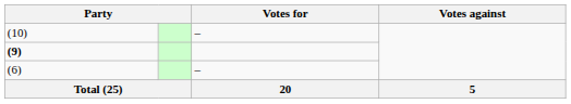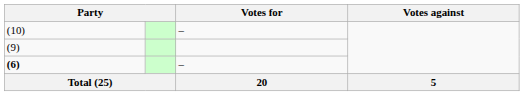(9) | column 1: bold -> normal
(6) | column 1: normal -> bold
